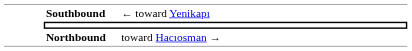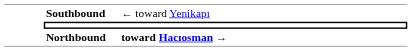Northbound | column 2: normal -> bold
